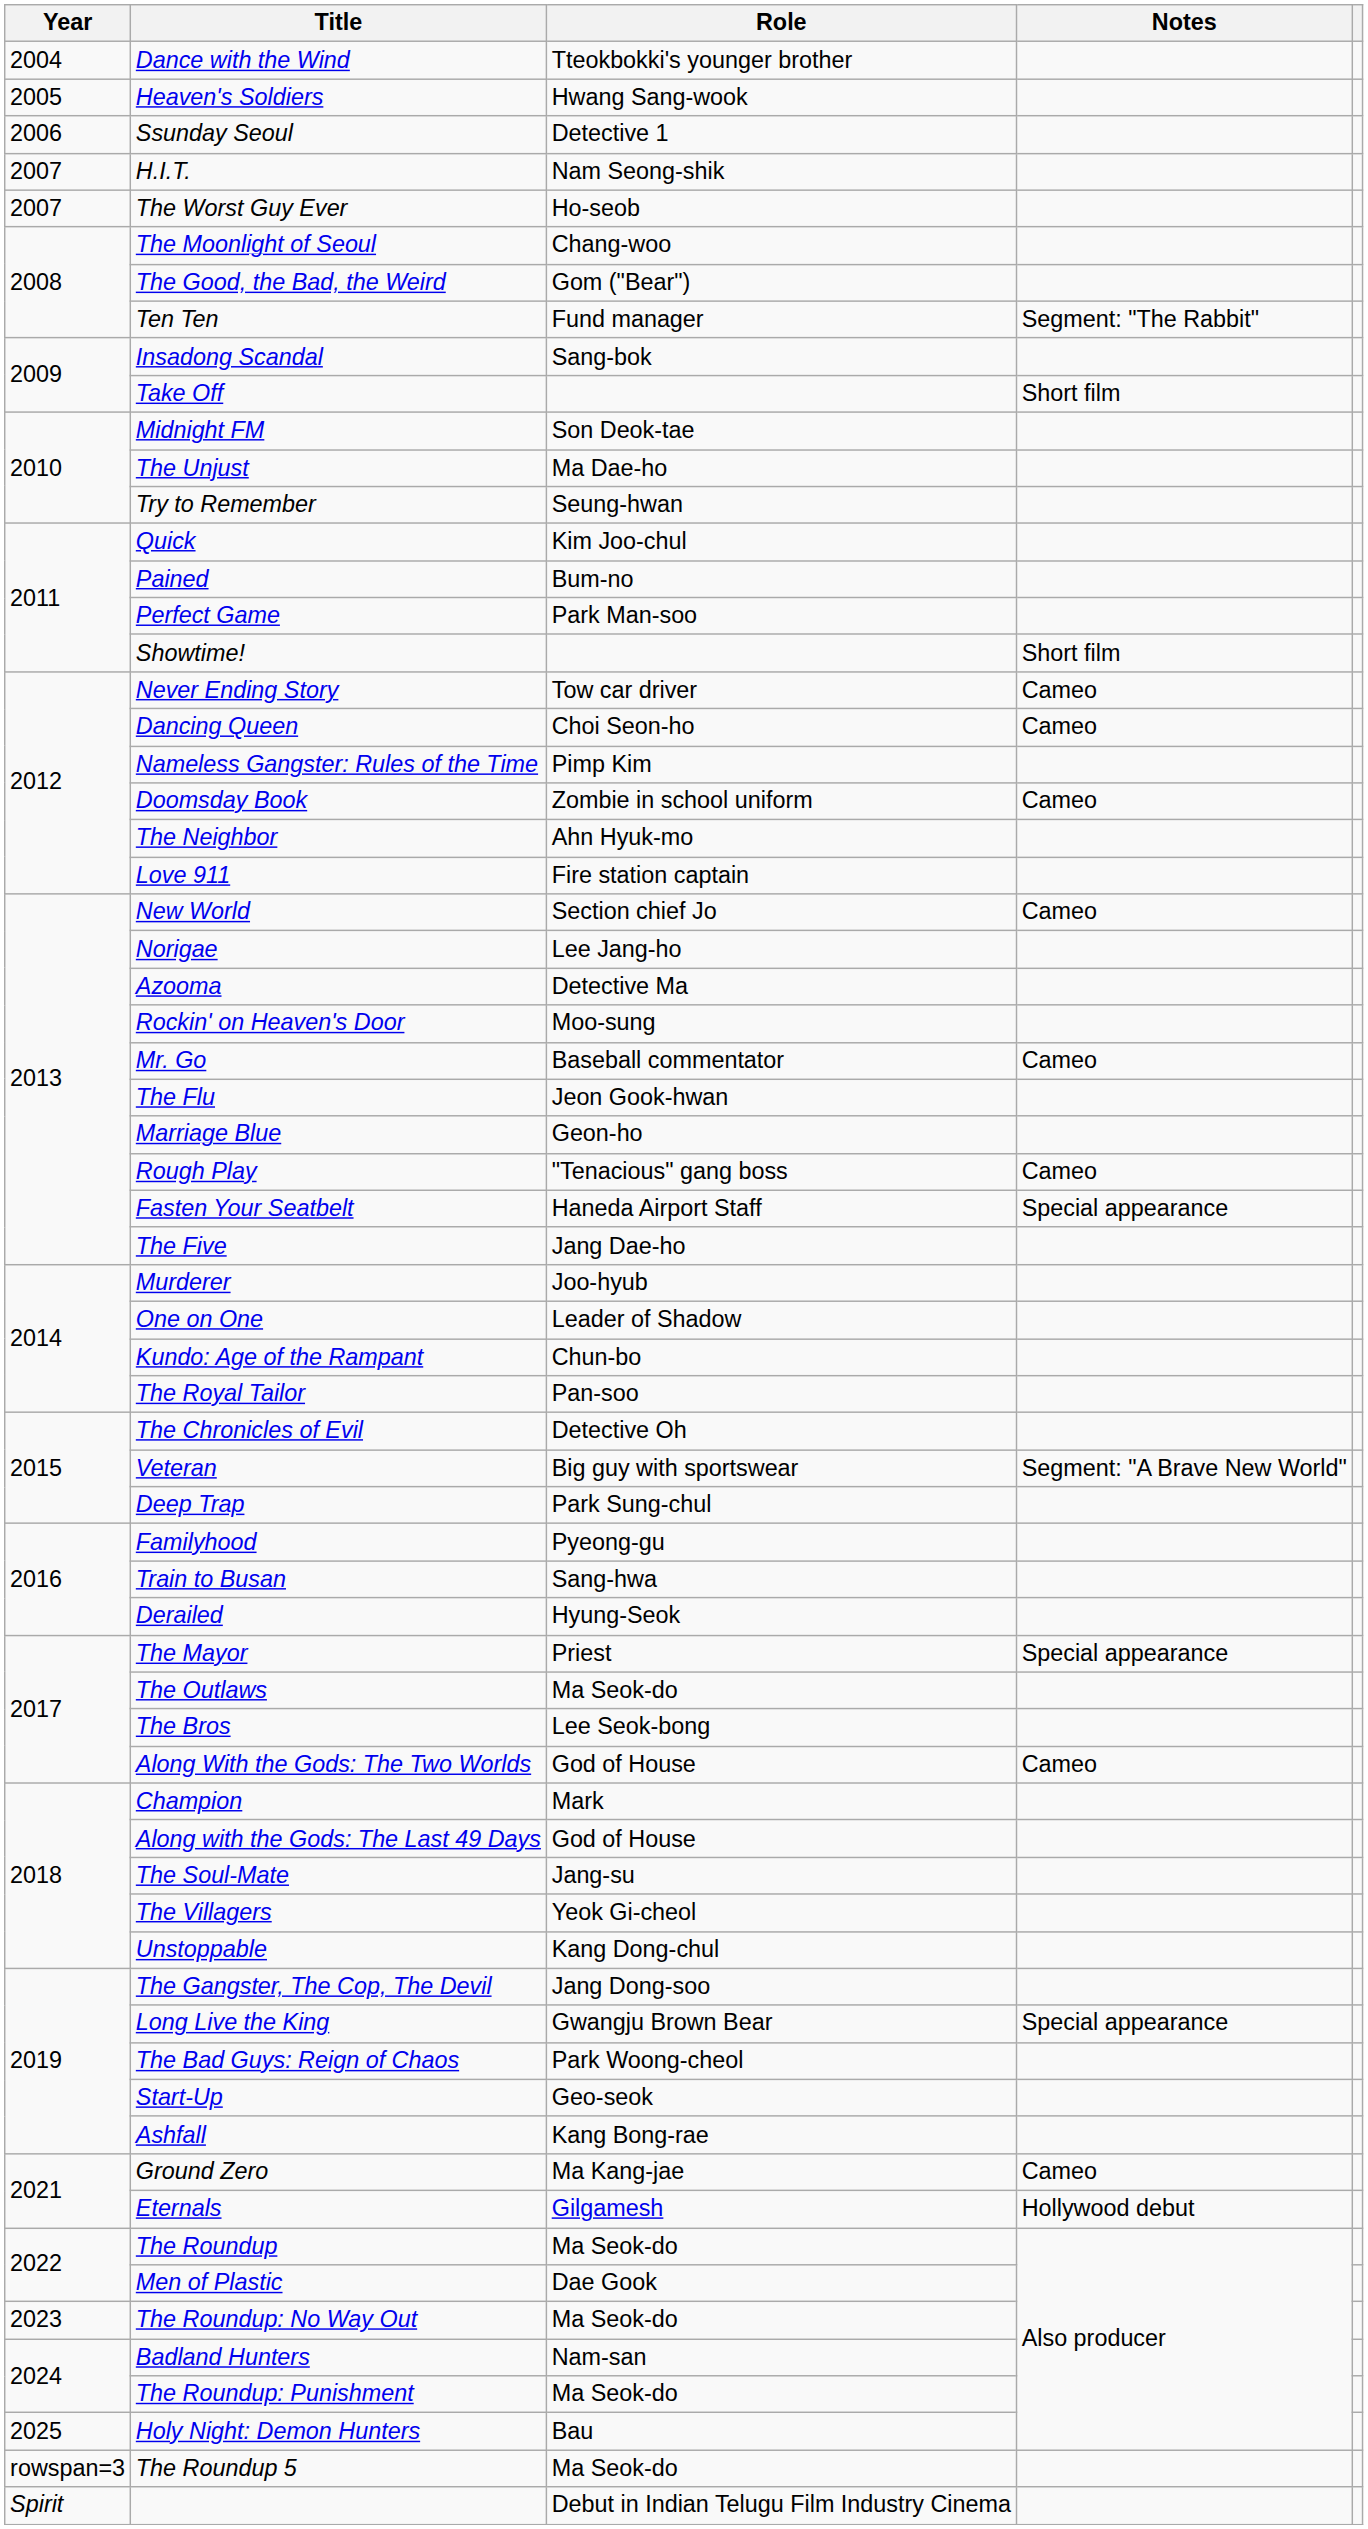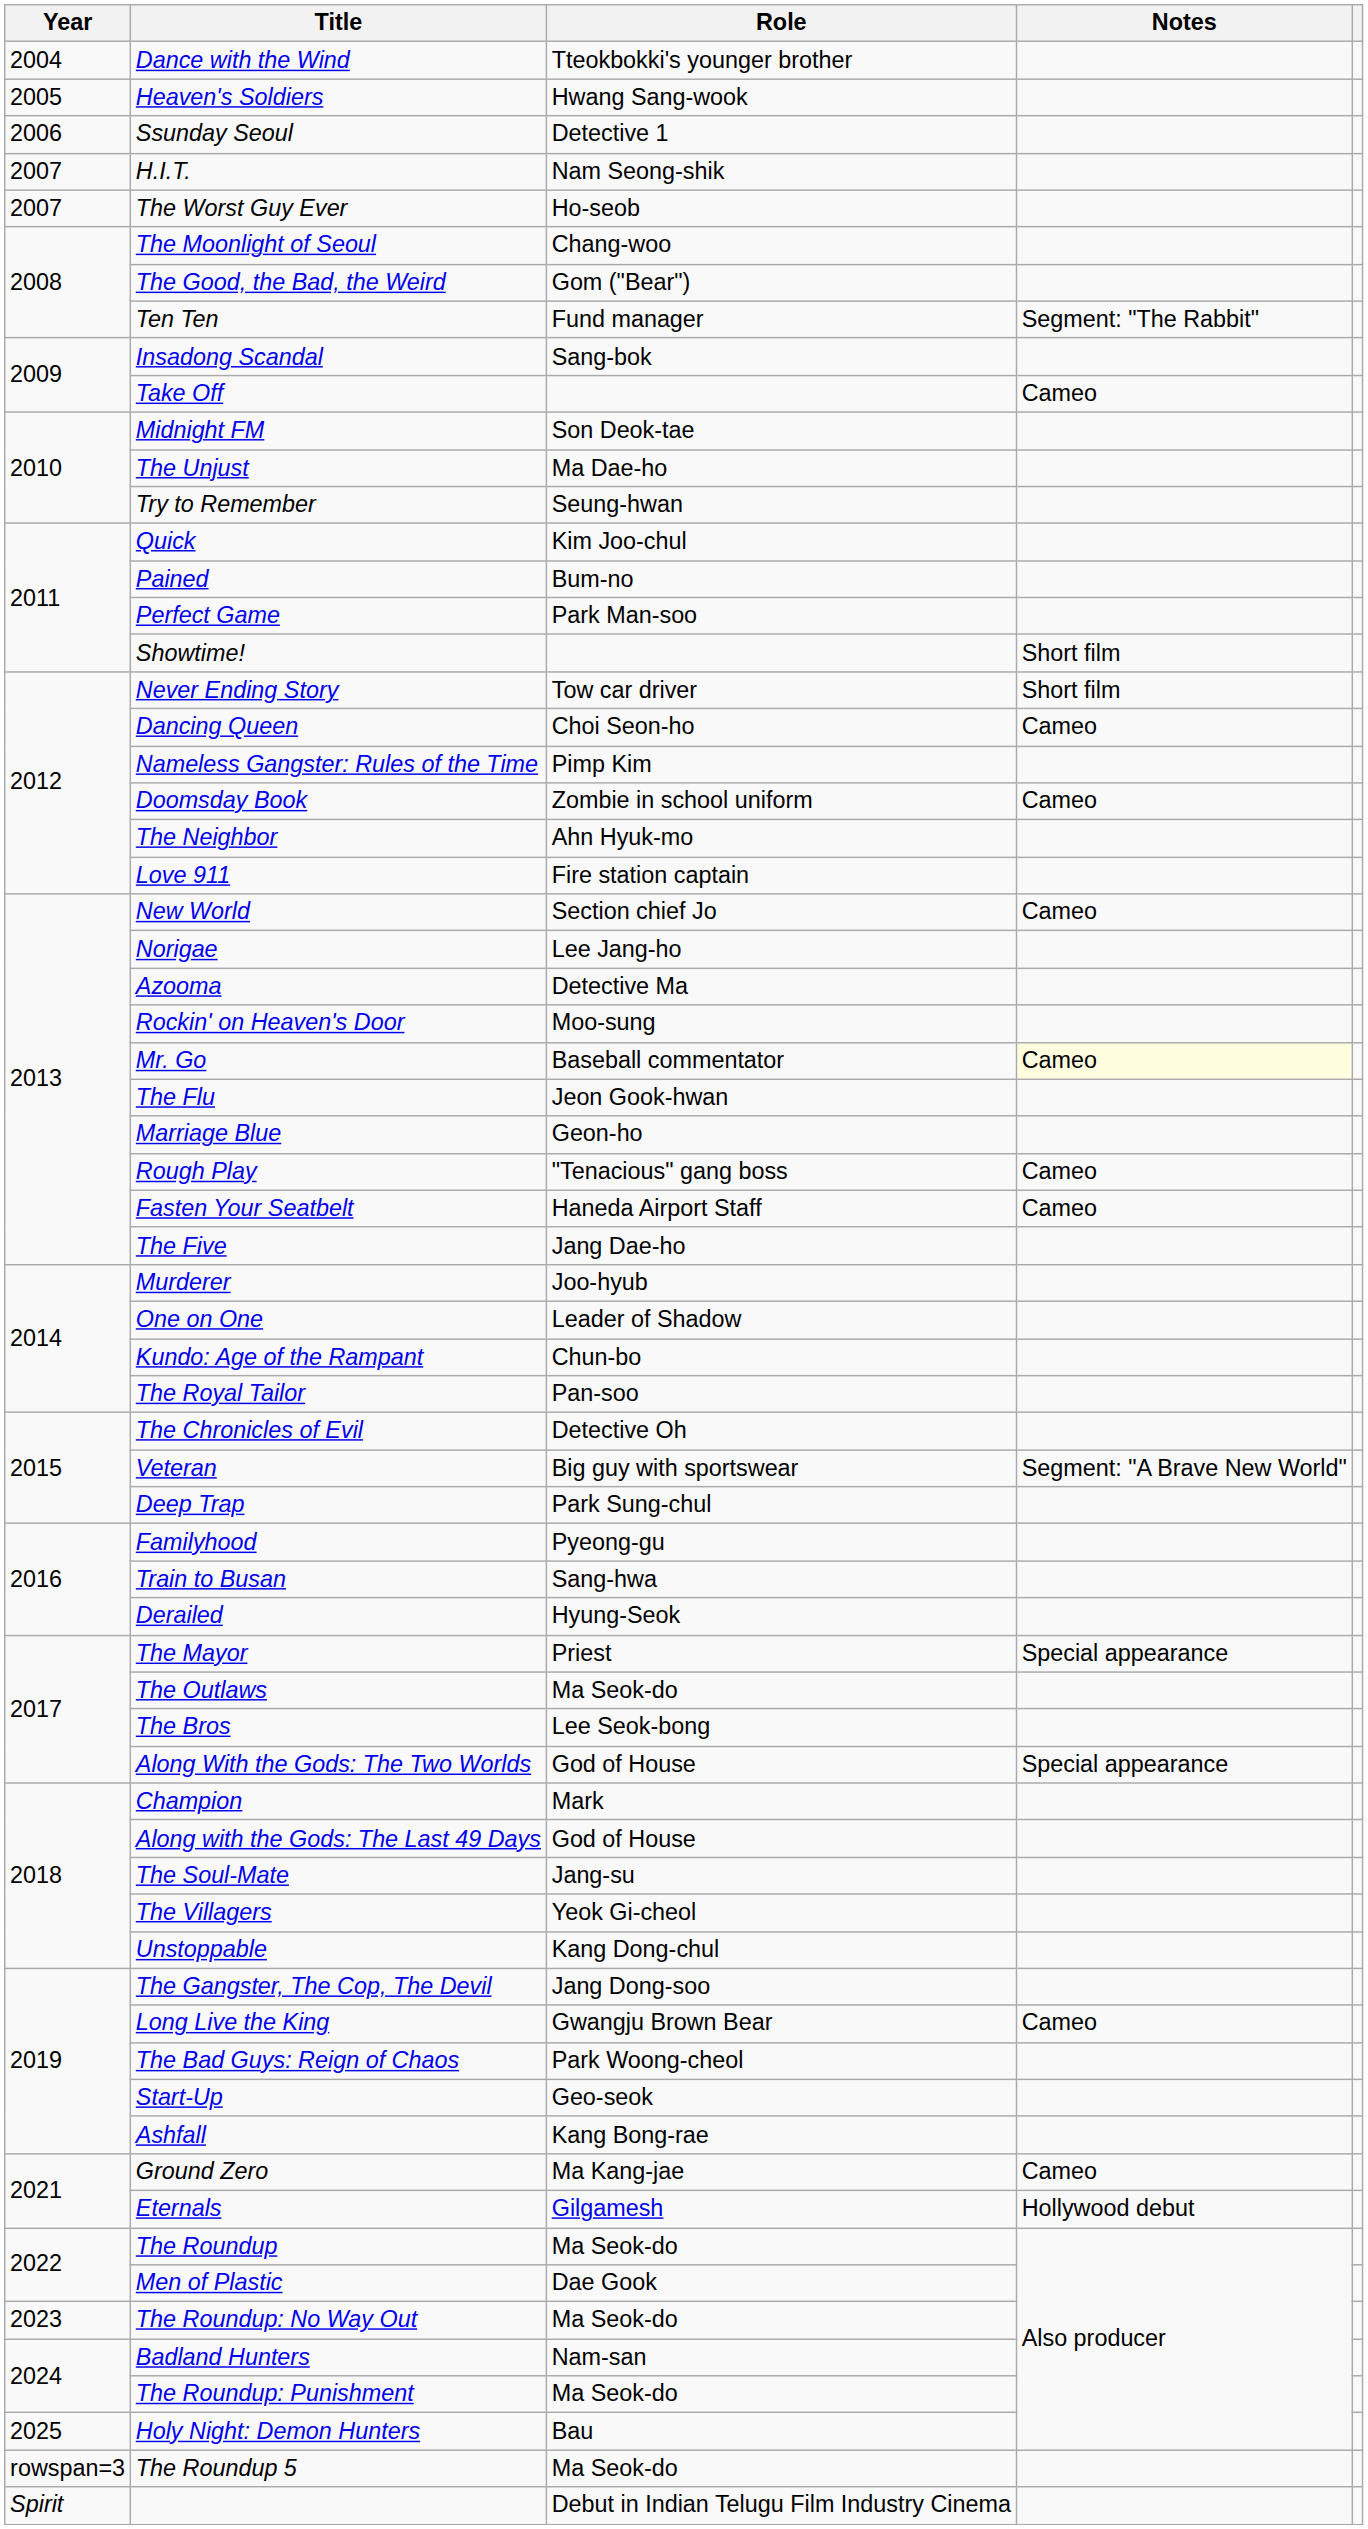Take Off | Notes: Short film -> Cameo
Never Ending Story | Notes: Cameo -> Short film
Mr. Go | Notes: no background -> lightyellow background
Fasten Your Seatbelt | Notes: Special appearance -> Cameo
Along With the Gods: The Two Worlds | Notes: Cameo -> Special appearance
Long Live the King | Notes: Special appearance -> Cameo
